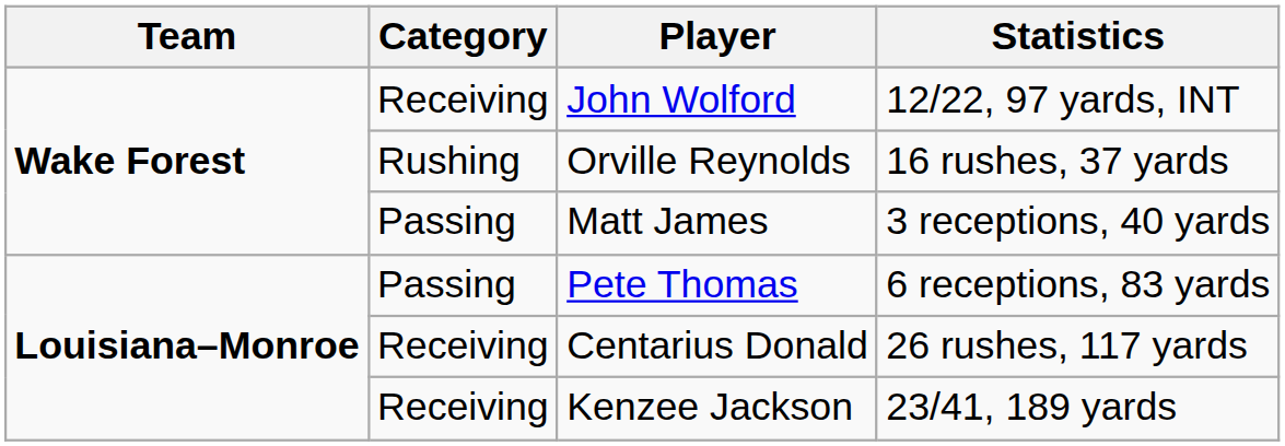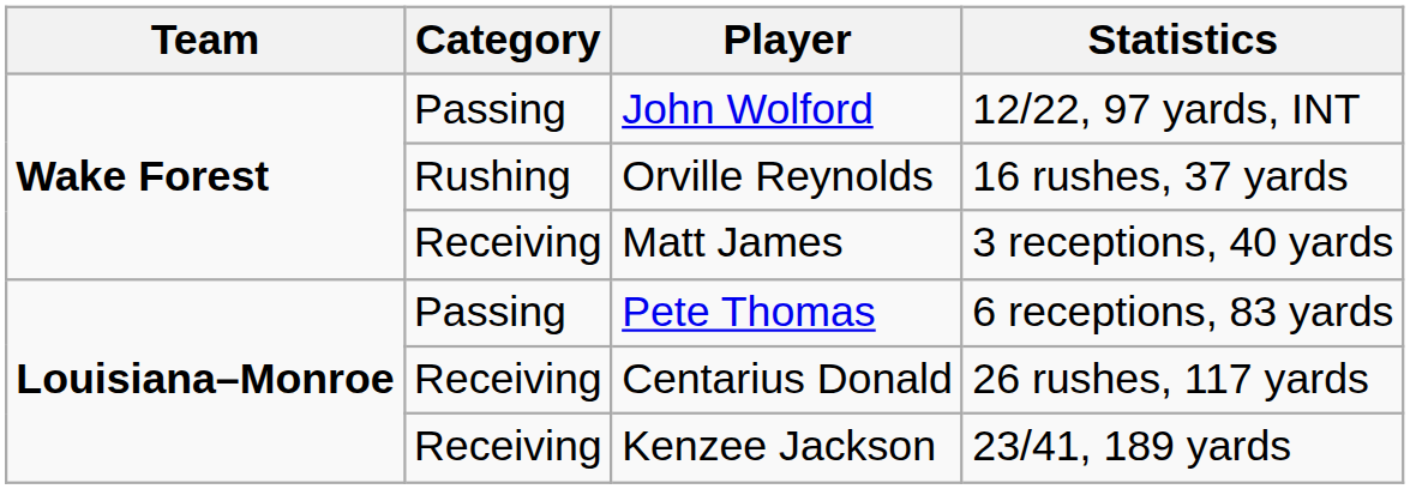John Wolford | Category: Receiving -> Passing
Matt James | Category: Passing -> Receiving
